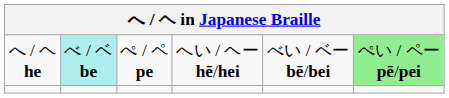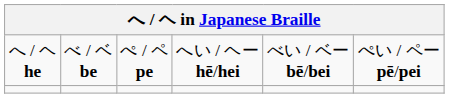へ / ヘ he | column 2: paleturquoise background -> no background
へ / ヘ he | column 6: lightgreen background -> no background
